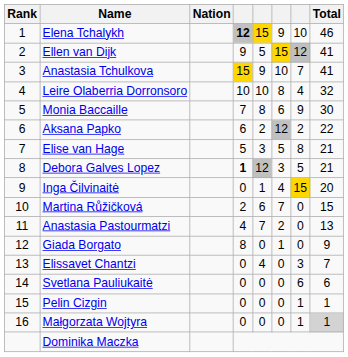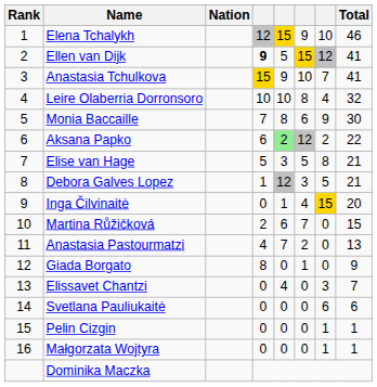Elena Tchalykh | column 4: bold -> normal
Ellen van Dijk | column 4: normal -> bold
Aksana Papko | column 5: no background -> lightgreen background
Debora Galves Lopez | column 4: bold -> normal
Małgorzata Wojtyra | Total: lightgrey background -> no background
